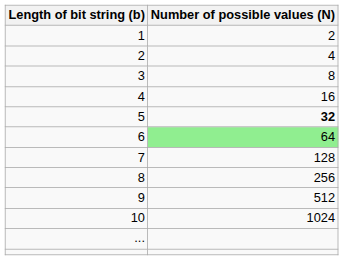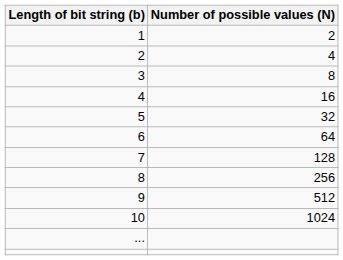5 | Number of possible values (N): bold -> normal
6 | Number of possible values (N): lightgreen background -> no background
